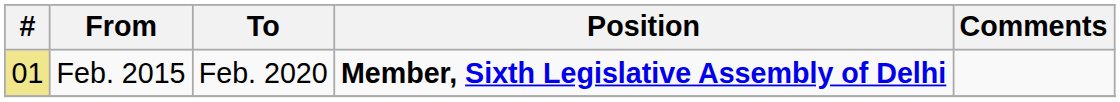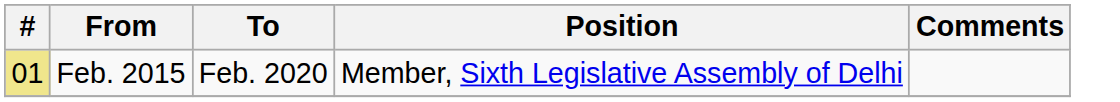Feb. 2015 | Position: bold -> normal
